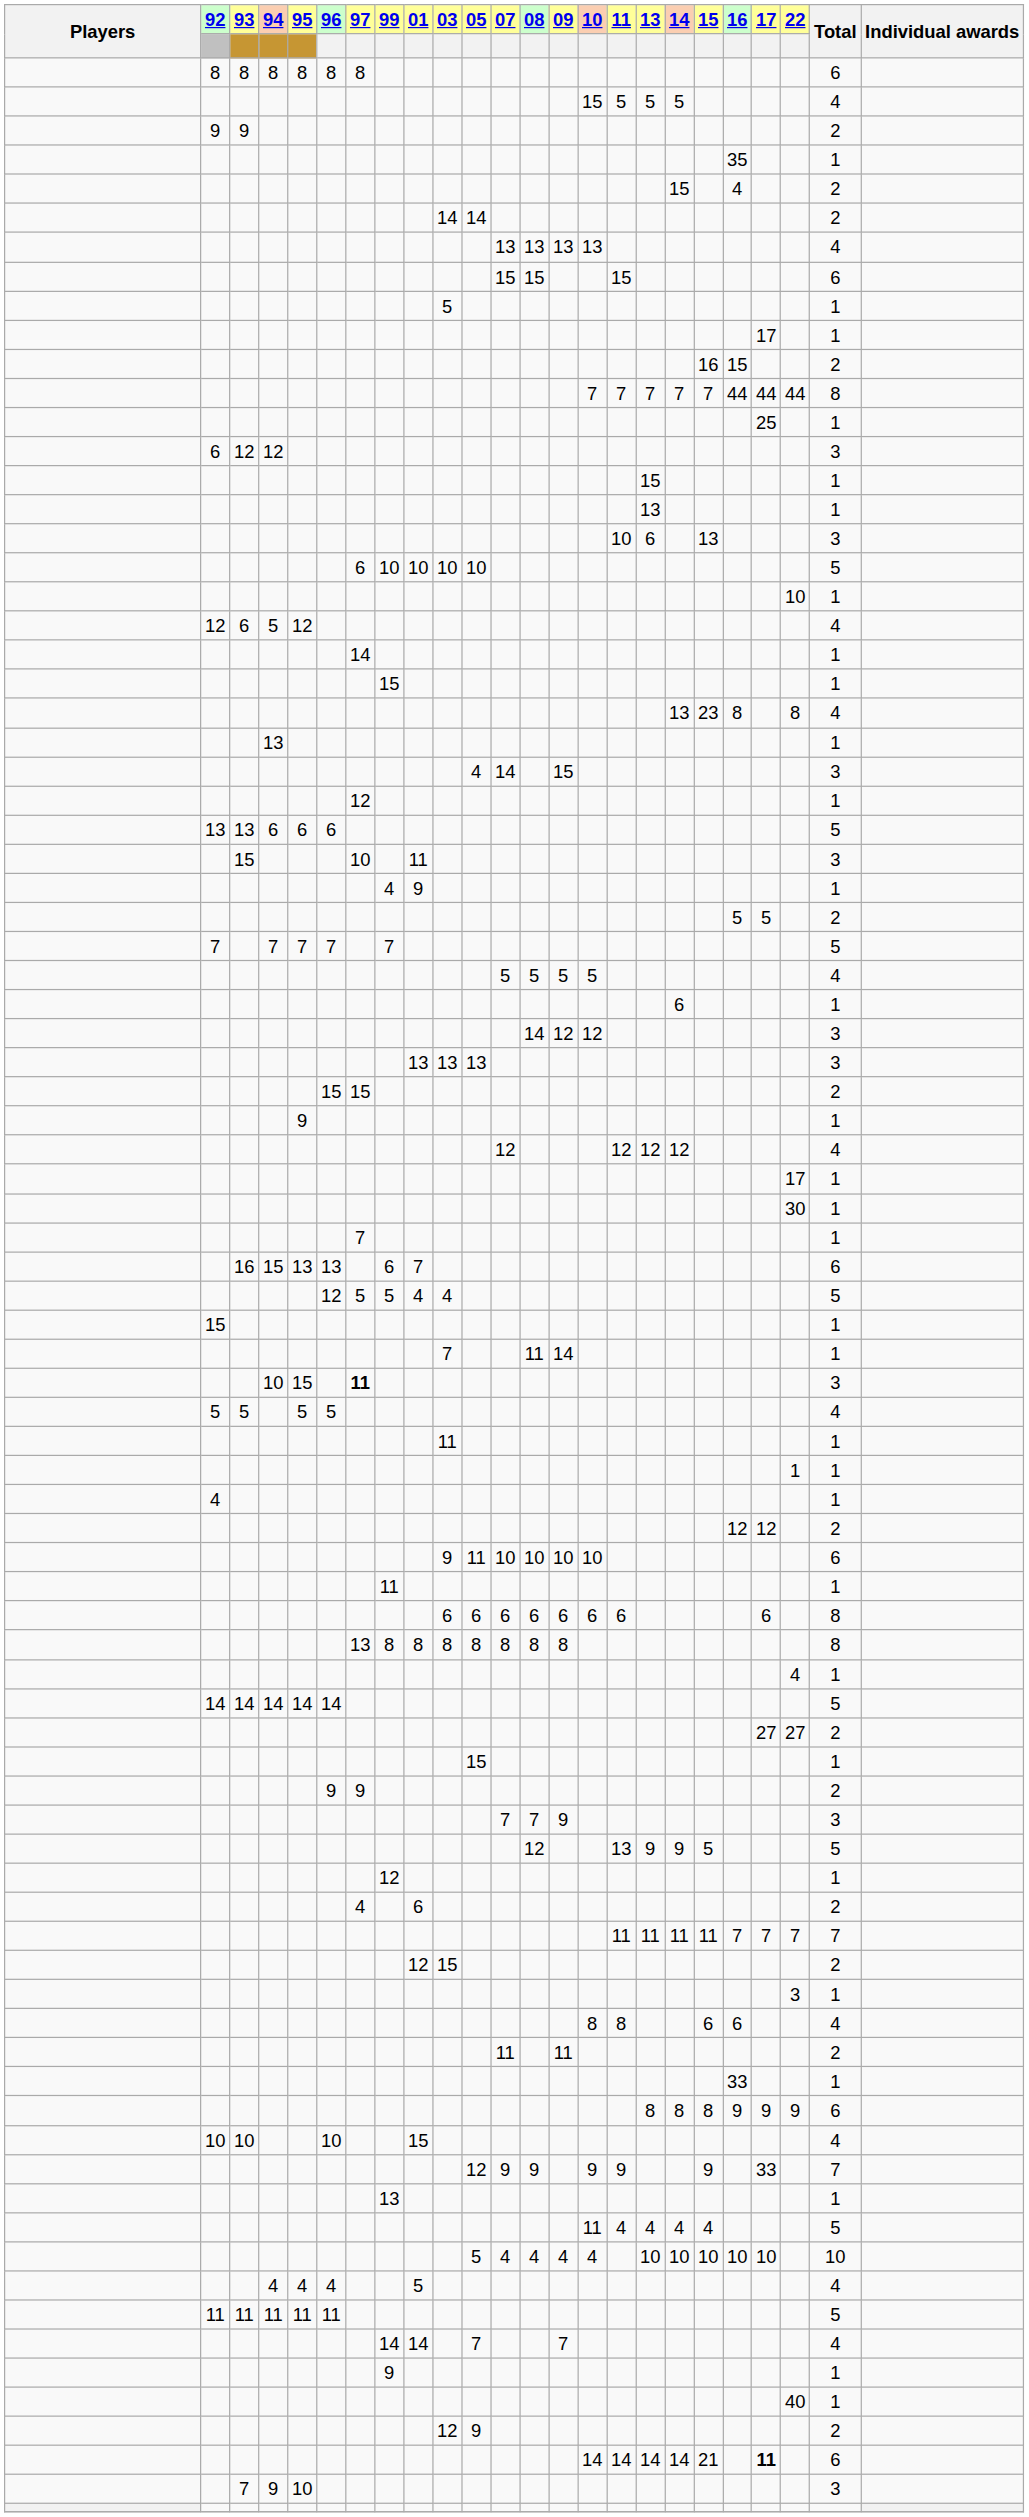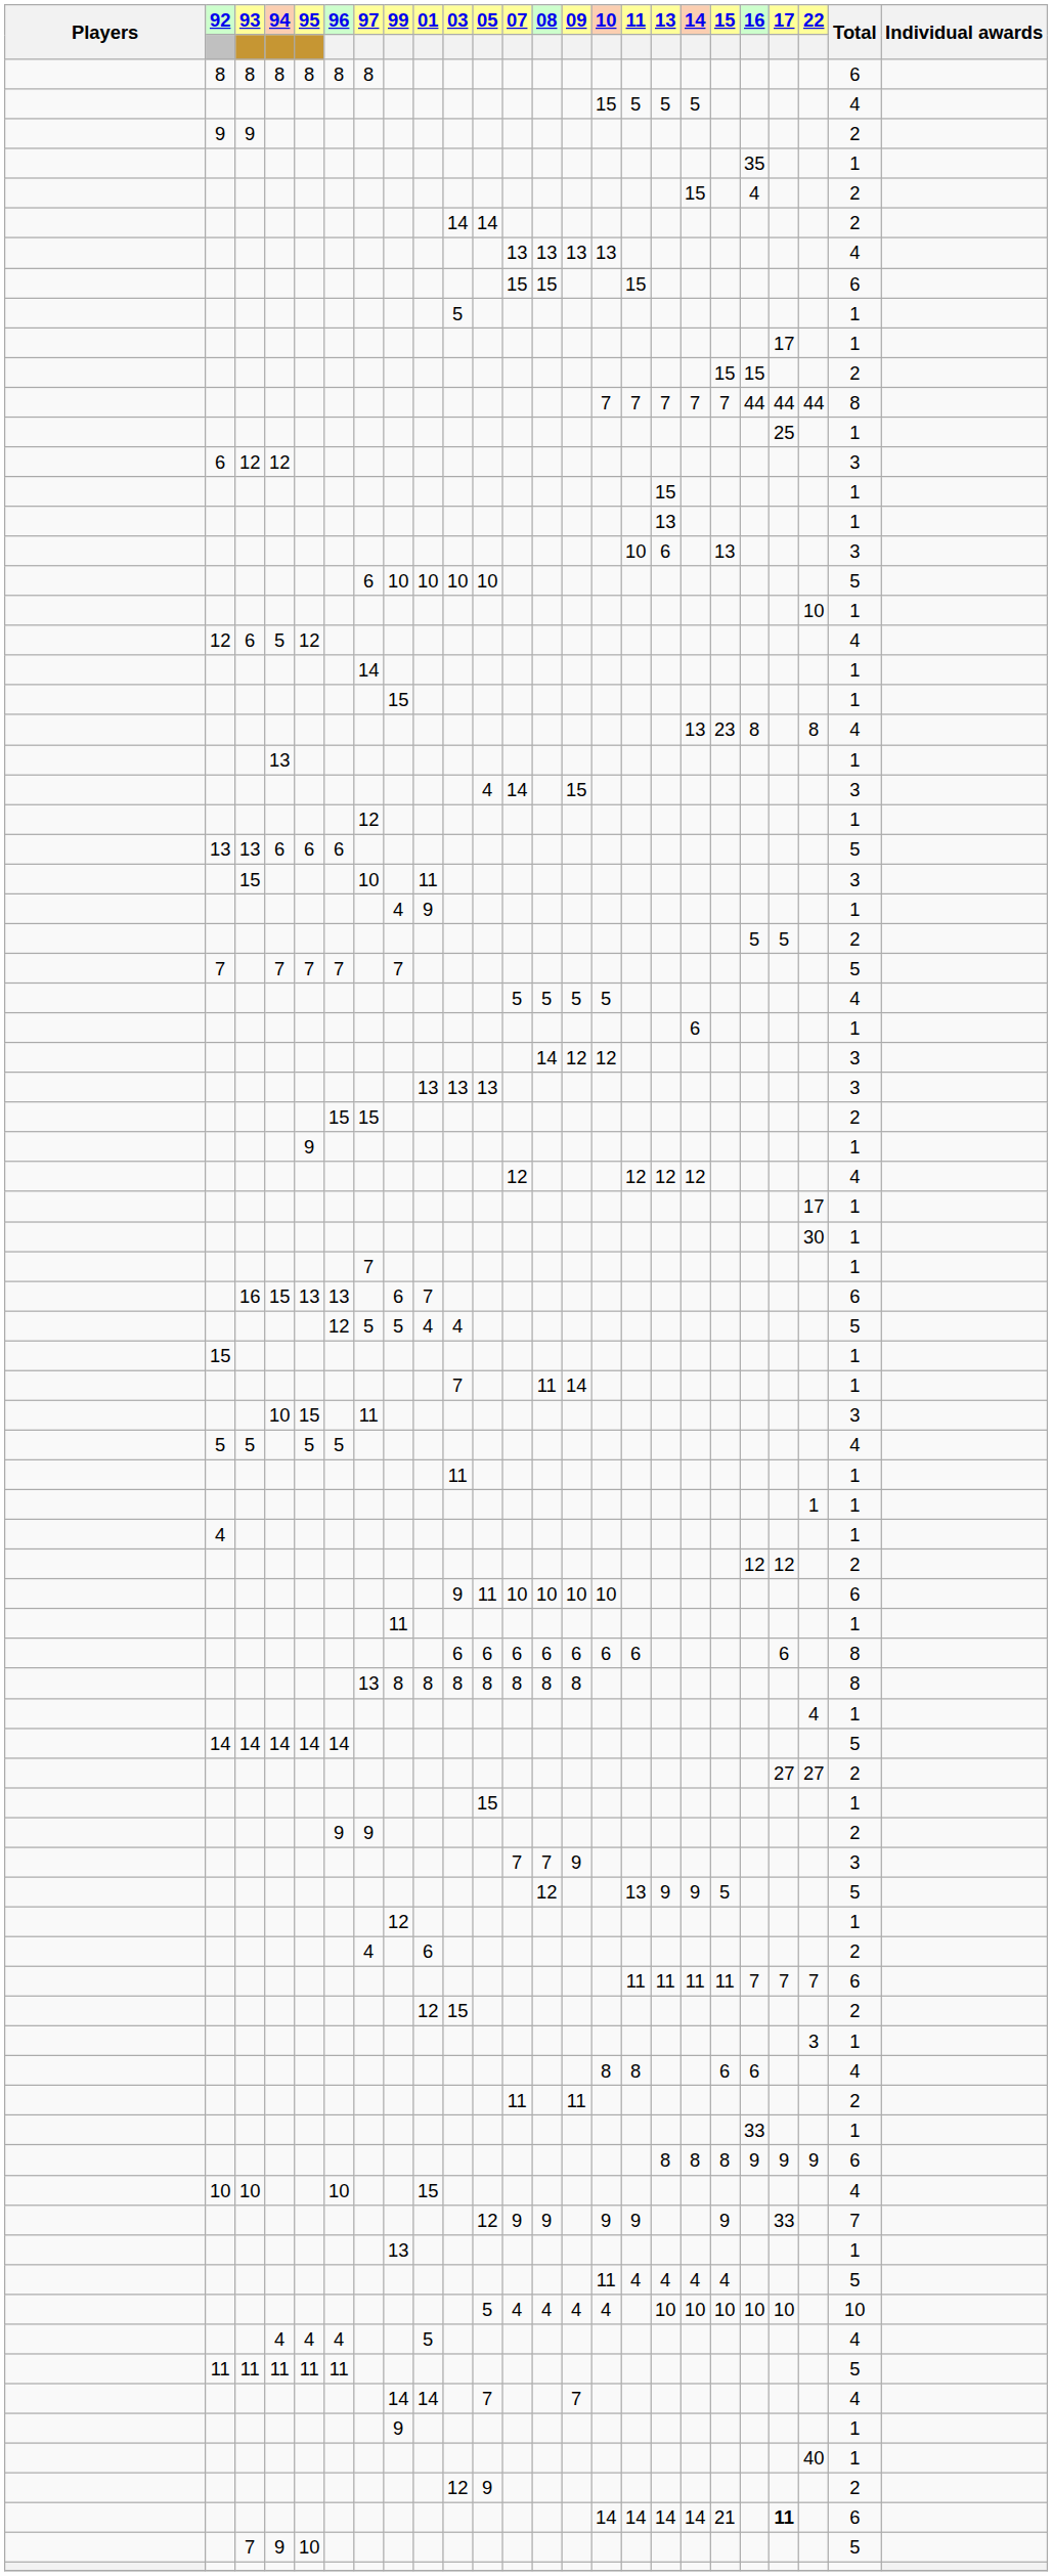row 13 | 15: 16 -> 15
row 48 | 97: bold -> normal
row 67 | Total: 7 -> 6
row 86 | Total: 3 -> 5
